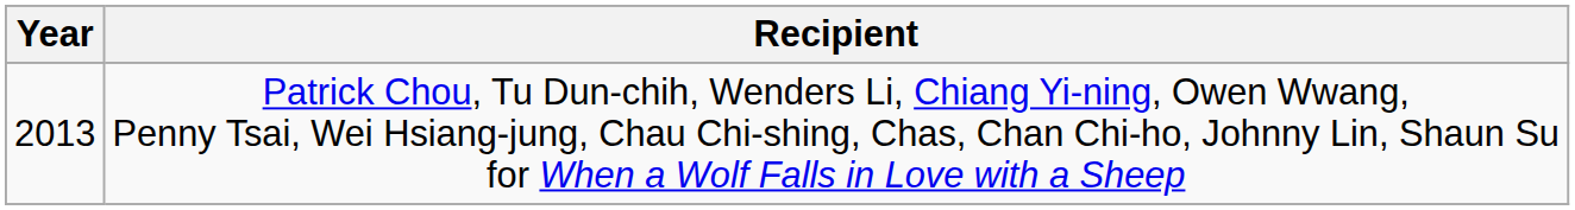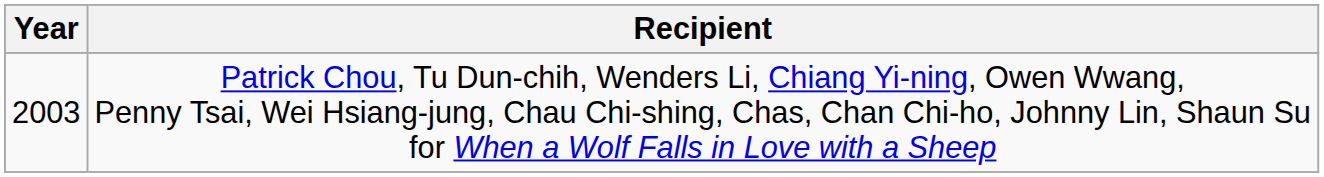row 2 | Year: 2013 -> 2003
